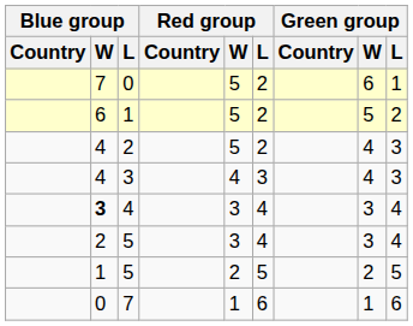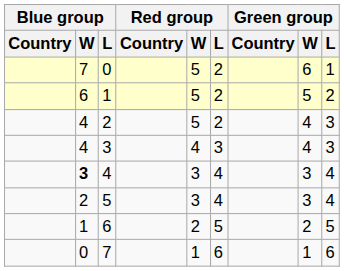row 9 | Blue group / L: 5 -> 6
